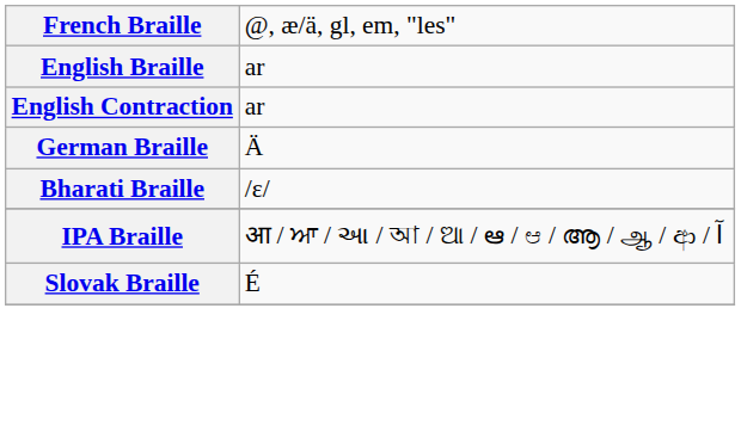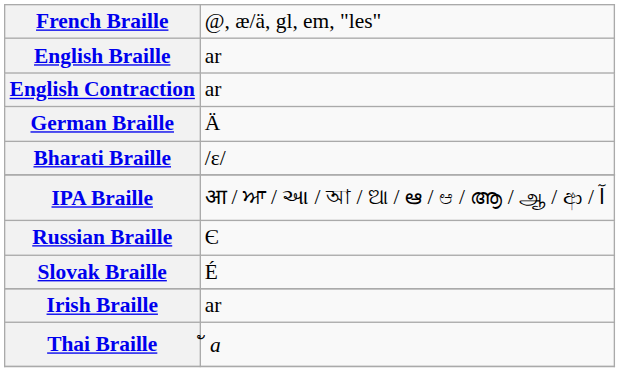+ row: Russian Braille | Є
+ row: Irish Braille | ar
+ row: Thai Braille | ั a
